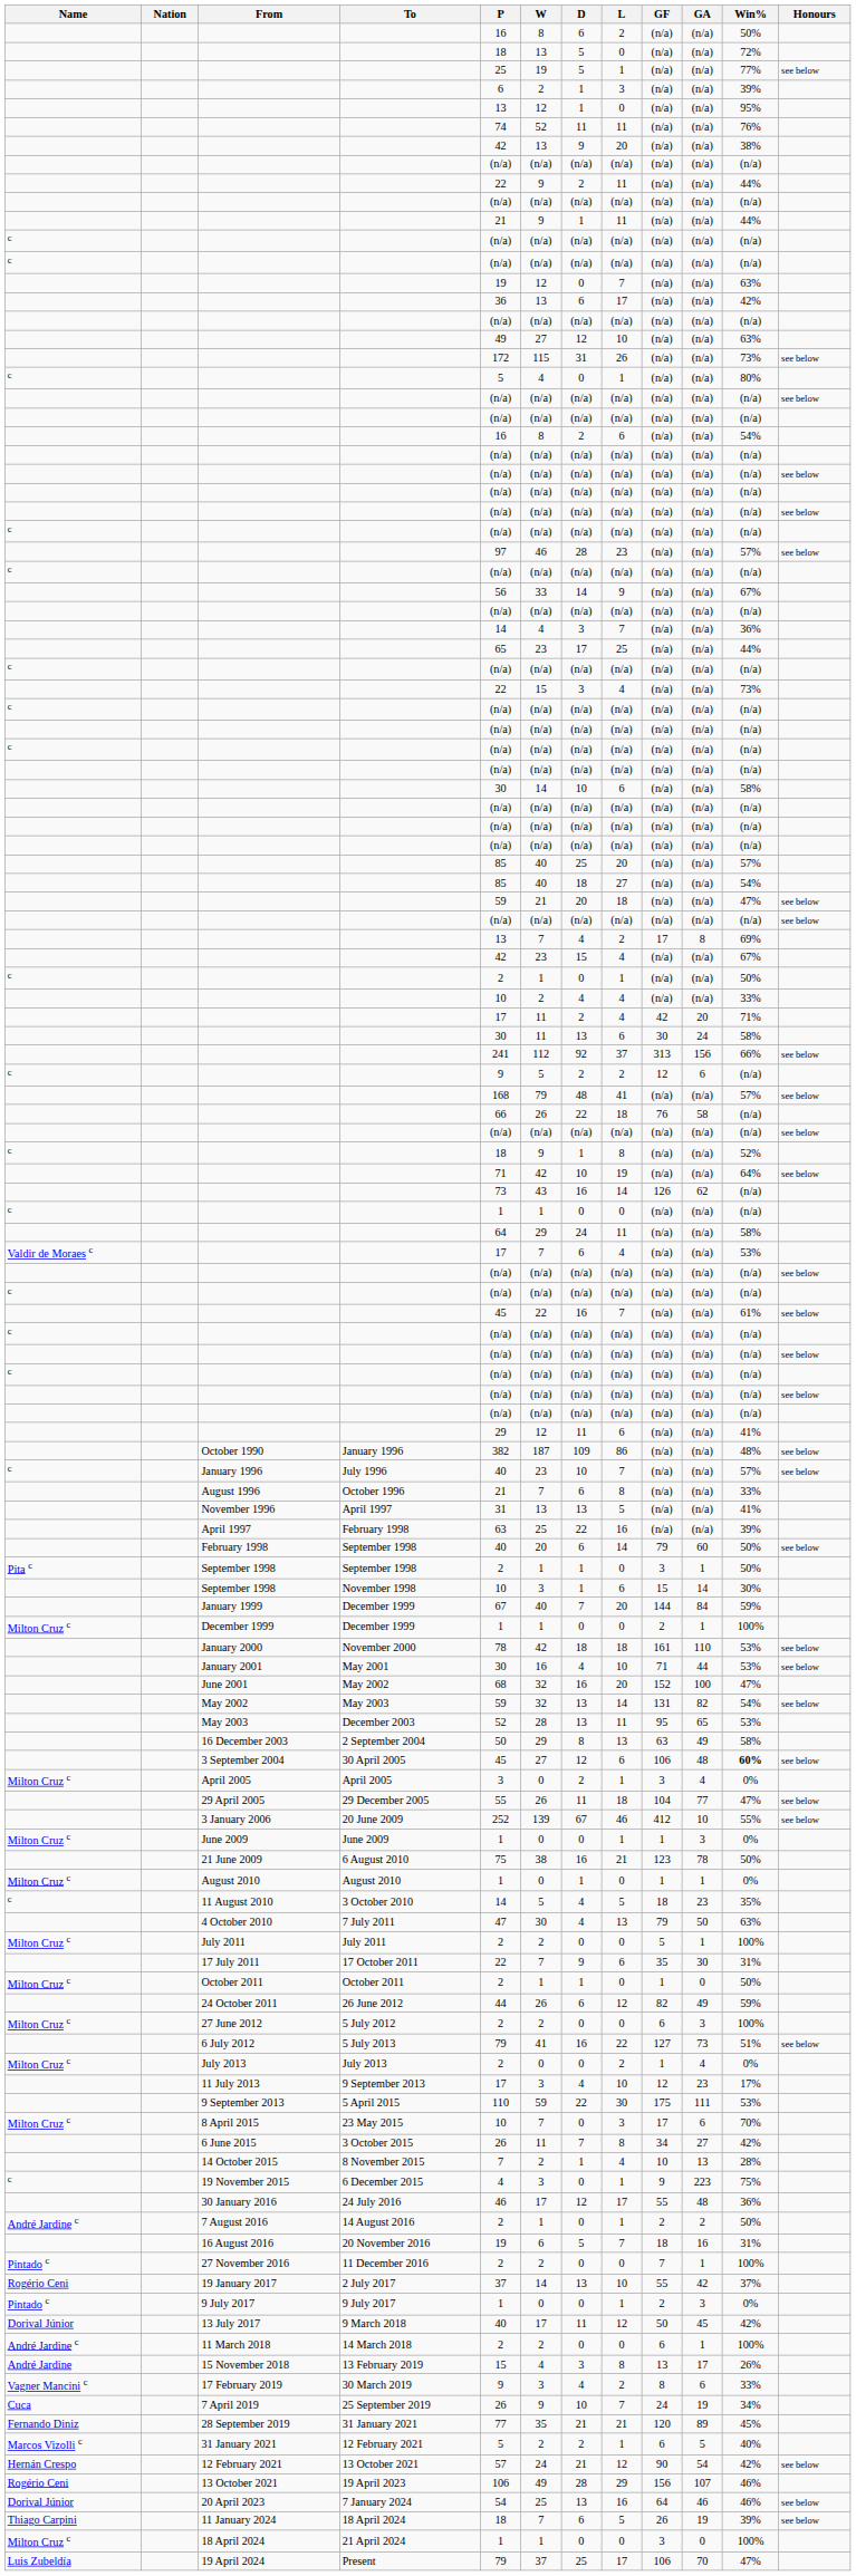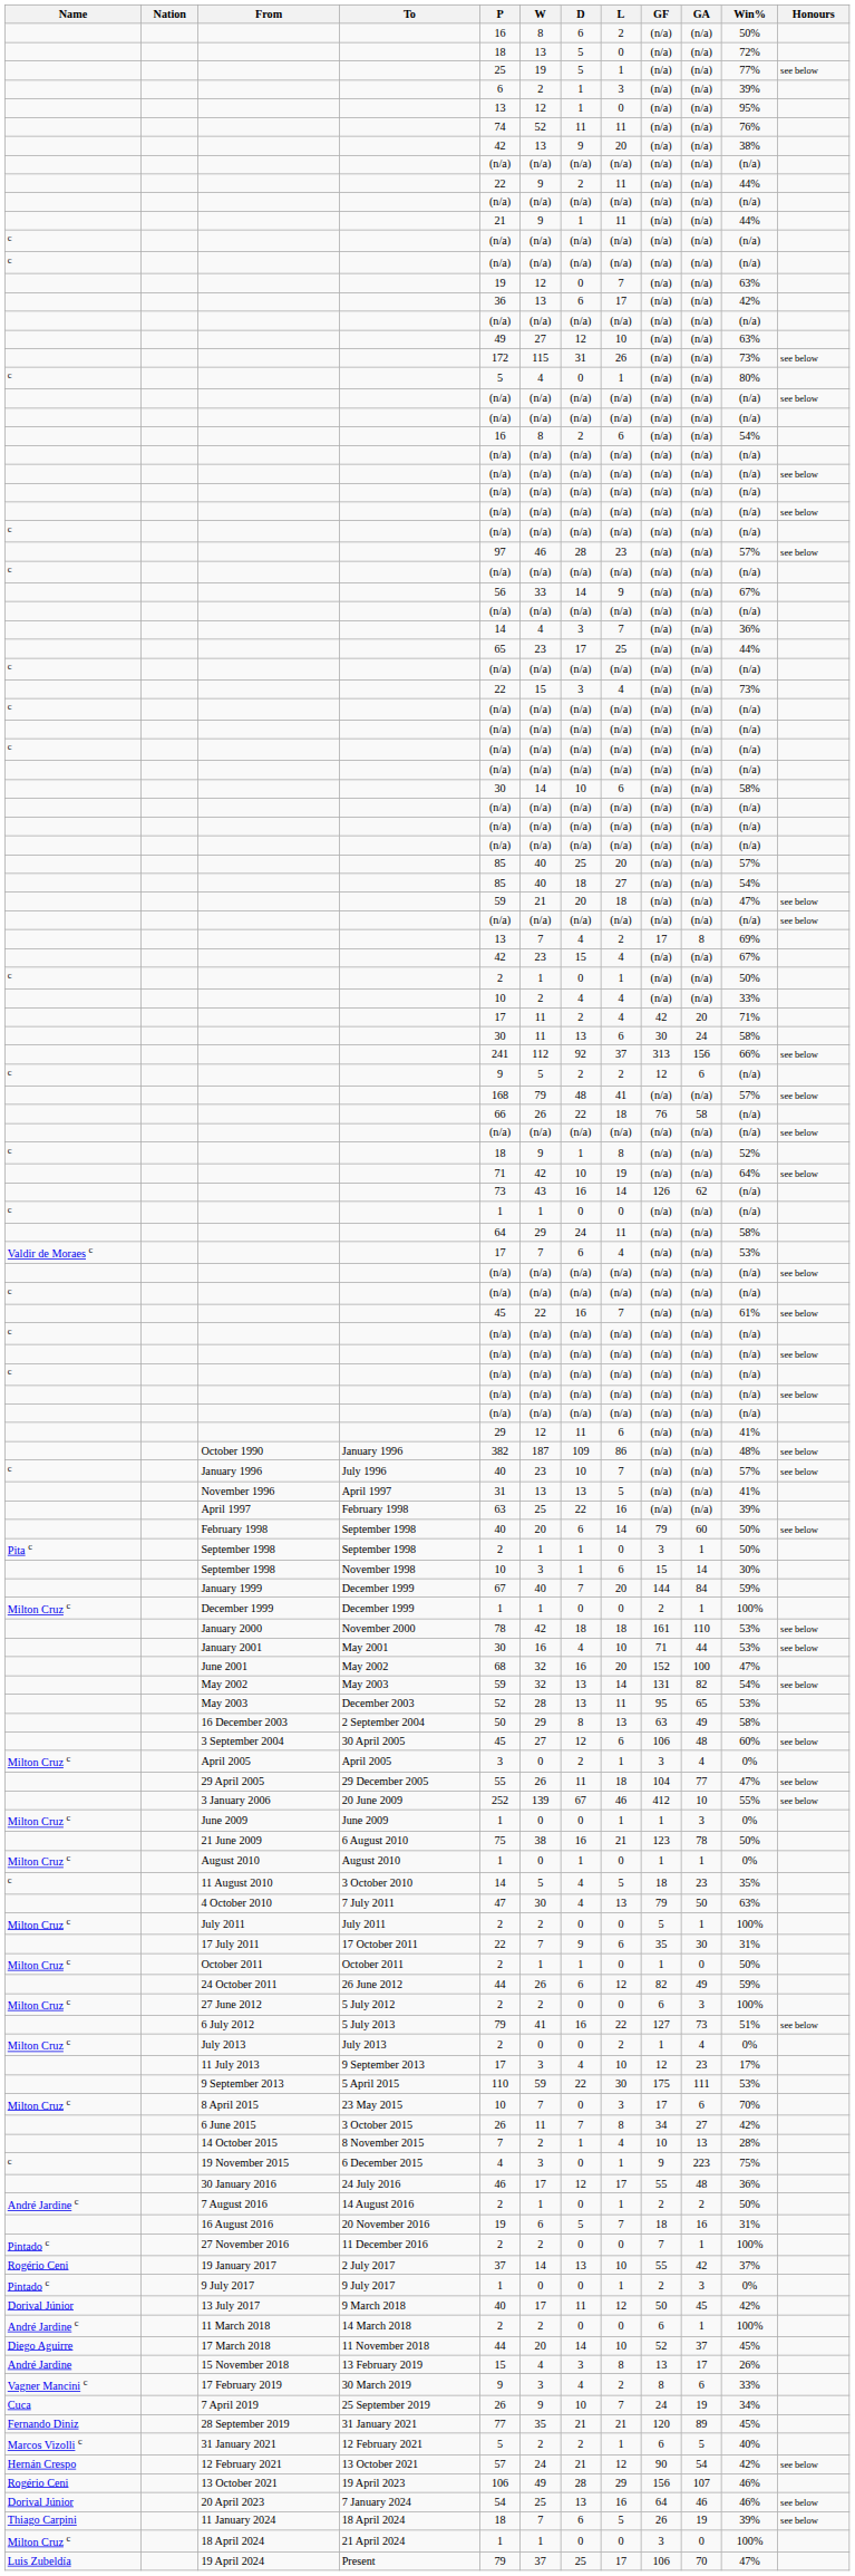- row: August 1996 | October 1996 | 21 | 7 | 6 | 8 | (n/a) | (n/a) | 33%
3 September 2004 | Win%: bold -> normal
+ row: Diego Aguirre | 17 March 2018 | 11 November 2018 | 44 | 20 | 14 | 10 | 52 | 37 | 45%
